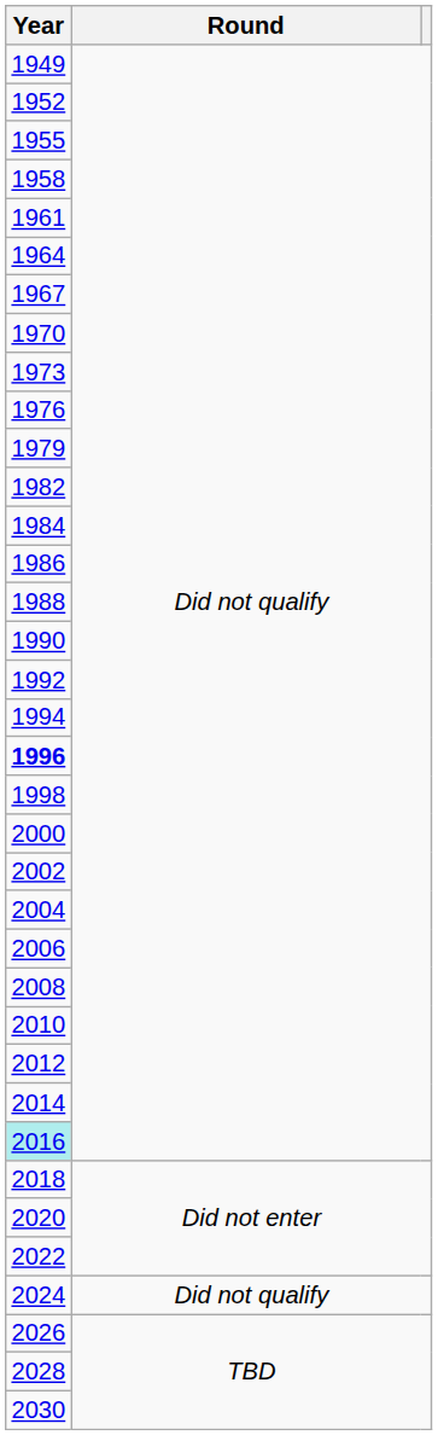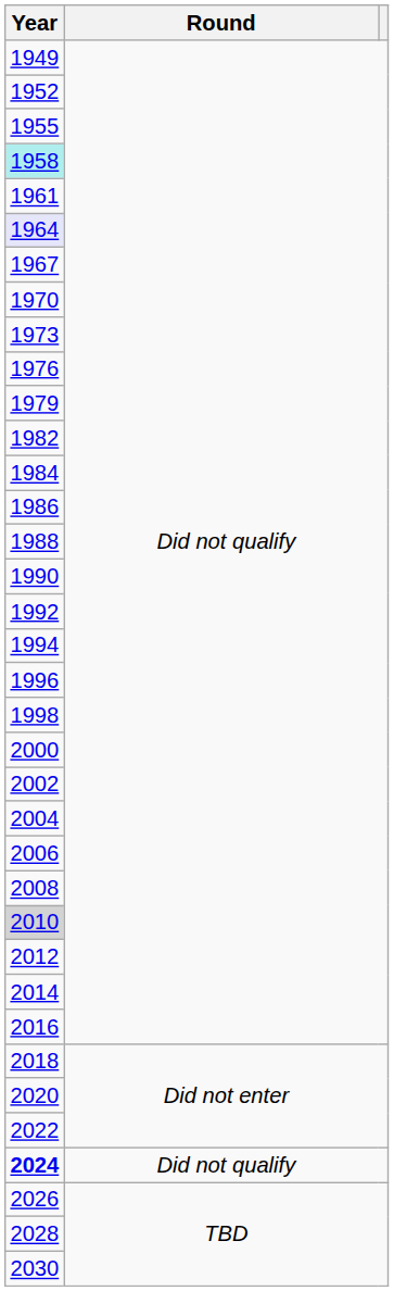1958 | Year: no background -> paleturquoise background
1964 | Year: no background -> lavender background
1996 | Year: bold -> normal
2010 | Year: no background -> lightgrey background
2016 | Year: paleturquoise background -> no background
2024 | Year: normal -> bold
